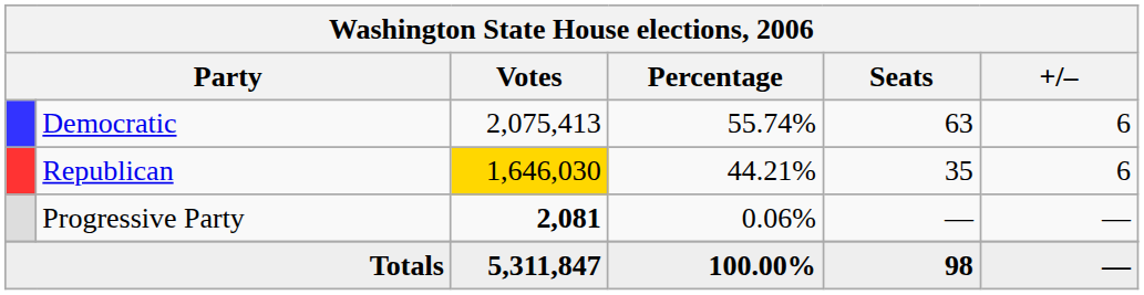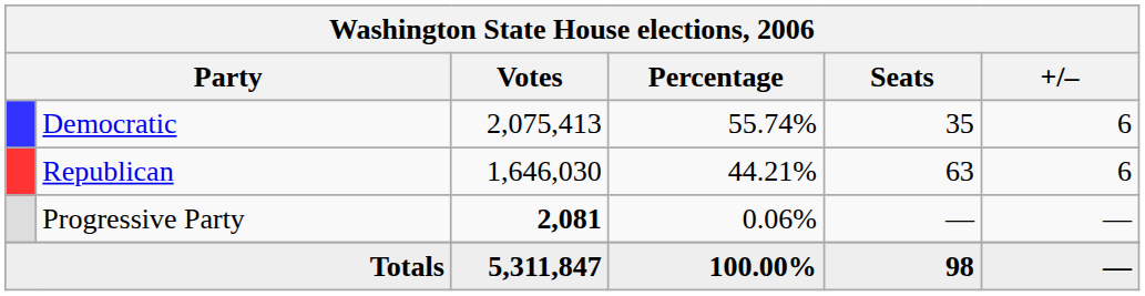Democratic | Seats: 63 -> 35
Republican | Votes: gold background -> no background
Republican | Seats: 35 -> 63
